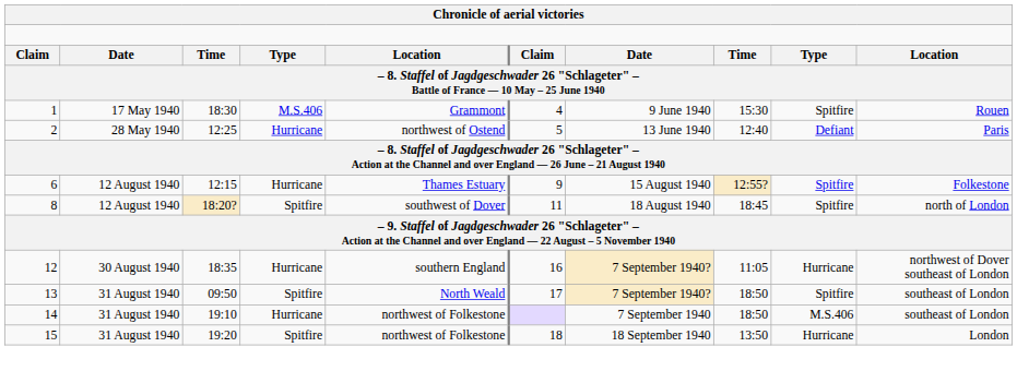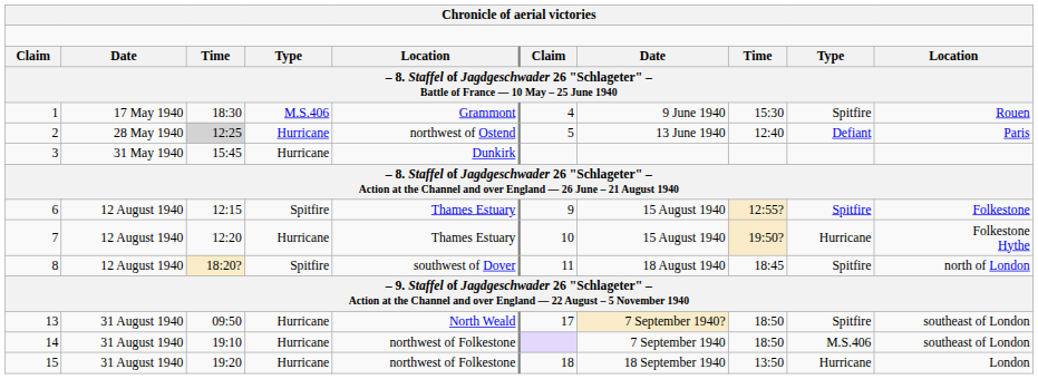2 | column 3: no background -> lightgrey background
+ row: 3 | 31 May 1940 | 15:45 | Hurricane | Dunkirk
6 | column 4: Hurricane -> Spitfire
+ row: 7 | 12 August 1940 | 12:20 | Hurricane | Thames Estuary | 10 | 15 August 1940 | 19:50? | Hurricane | Folkestone Hythe
- row: 12 | 30 August 1940 | 18:35 | Hurricane | southern England | 16 | 7 September 1940? | 11:05 | Hurricane | northwest of Dover southeast of London
13 | column 4: Spitfire -> Hurricane
15 | column 4: Spitfire -> Hurricane
